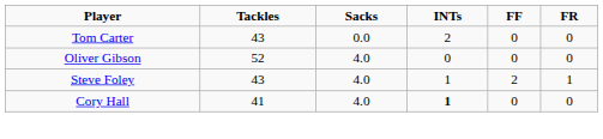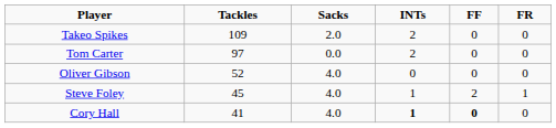+ row: Takeo Spikes | 109 | 2.0 | 2 | 0 | 0
Tom Carter | Tackles: 43 -> 97
Steve Foley | Tackles: 43 -> 45
Cory Hall | FF: normal -> bold
